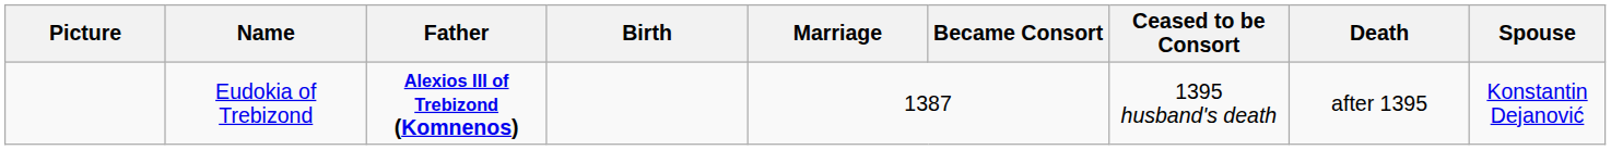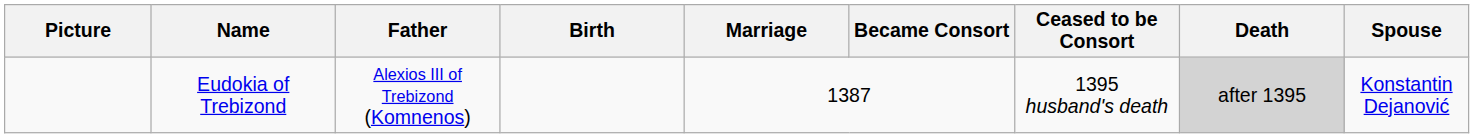Eudokia of Trebizond | Father: bold -> normal
Eudokia of Trebizond | Death: no background -> lightgrey background
